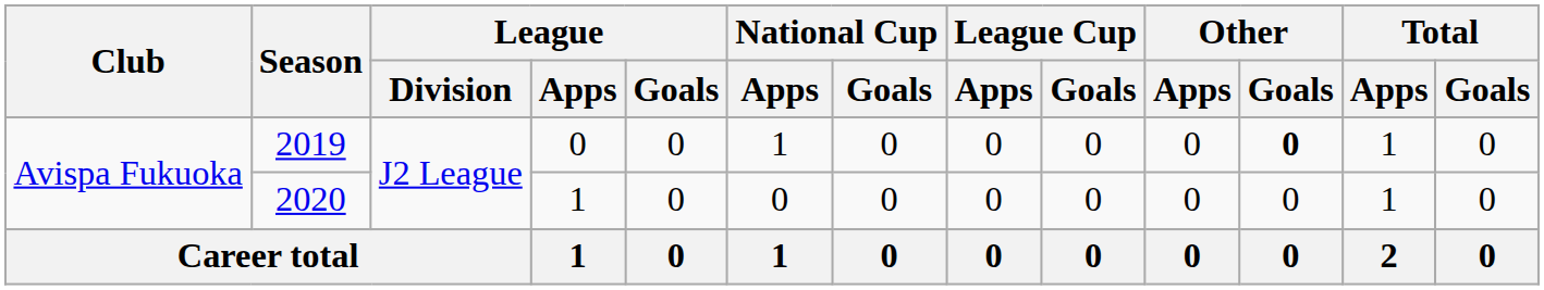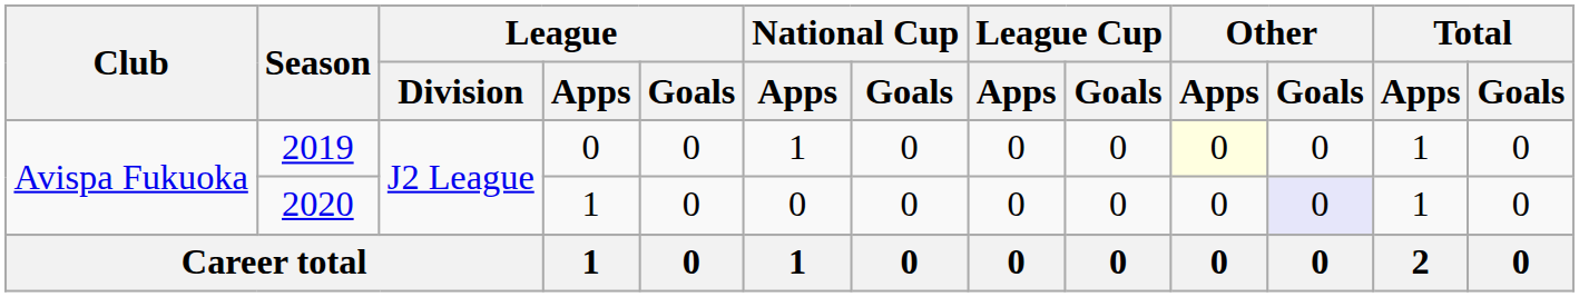2019 | Other / Apps: no background -> lightyellow background
2019 | Other / Goals: bold -> normal
2020 | Other / Goals: no background -> lavender background
